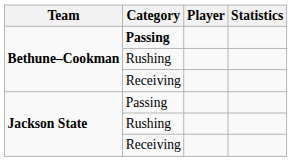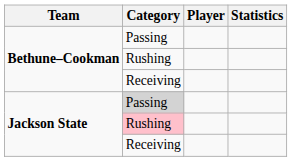Bethune–Cookman / Passing | Category: bold -> normal
Jackson State / Passing | Category: no background -> lightgrey background
Jackson State / Rushing | Category: no background -> pink background
